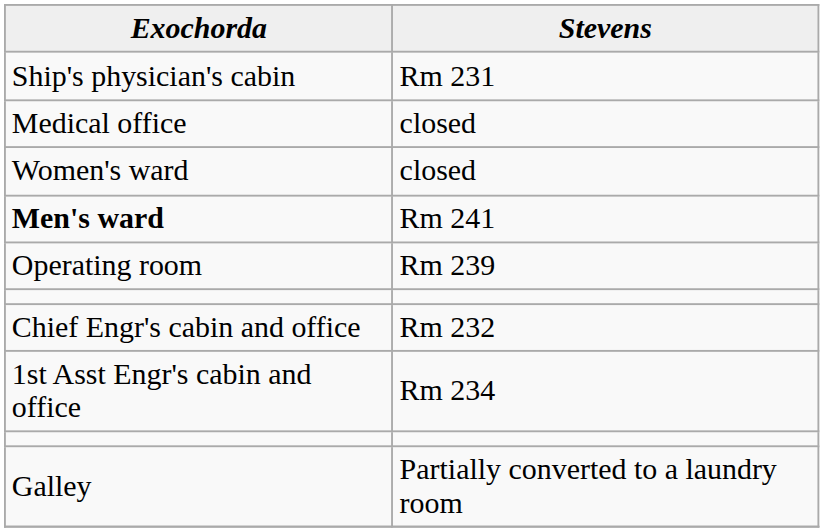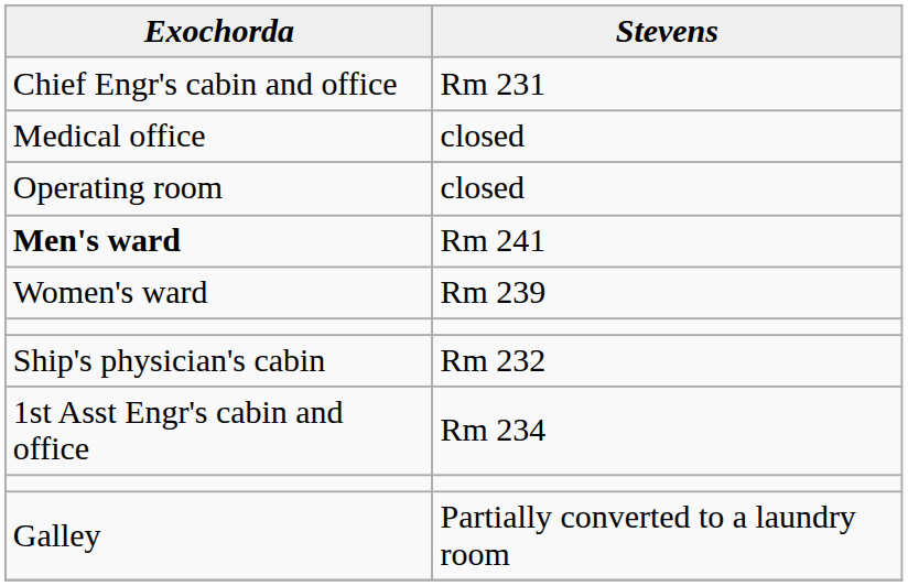row 2 | Exochorda: Ship's physician's cabin -> Chief Engr's cabin and office
row 4 | Exochorda: Women's ward -> Operating room
row 6 | Exochorda: Operating room -> Women's ward
row 8 | Exochorda: Chief Engr's cabin and office -> Ship's physician's cabin
